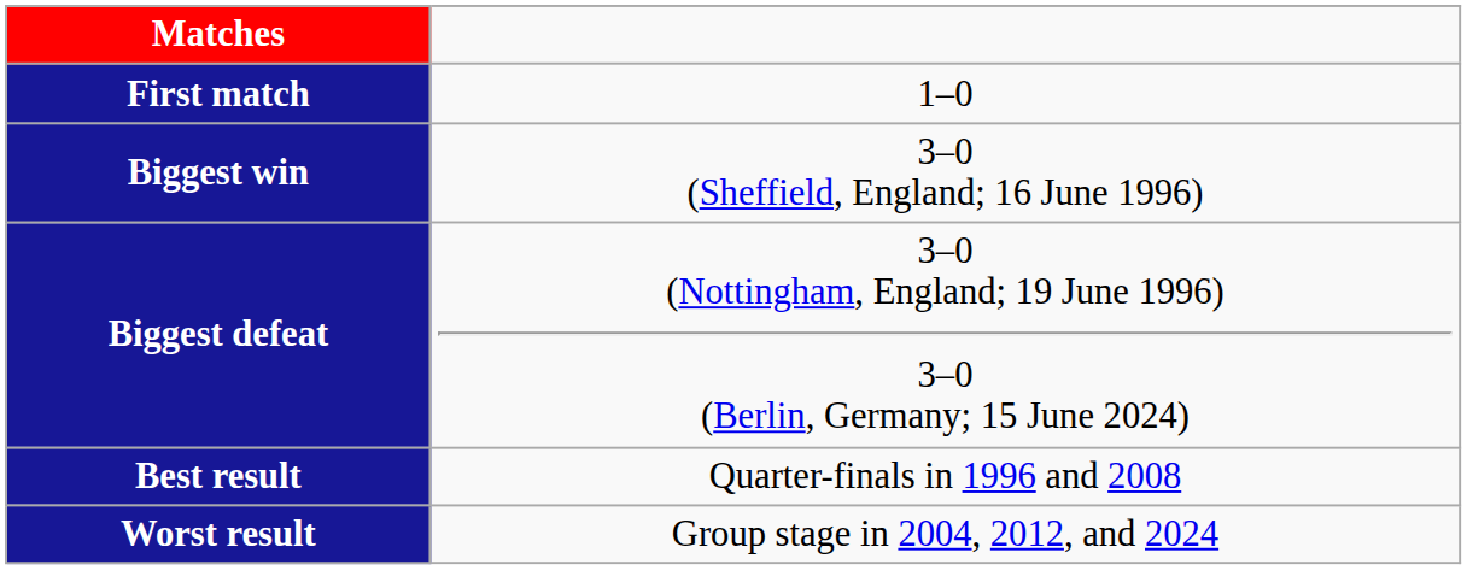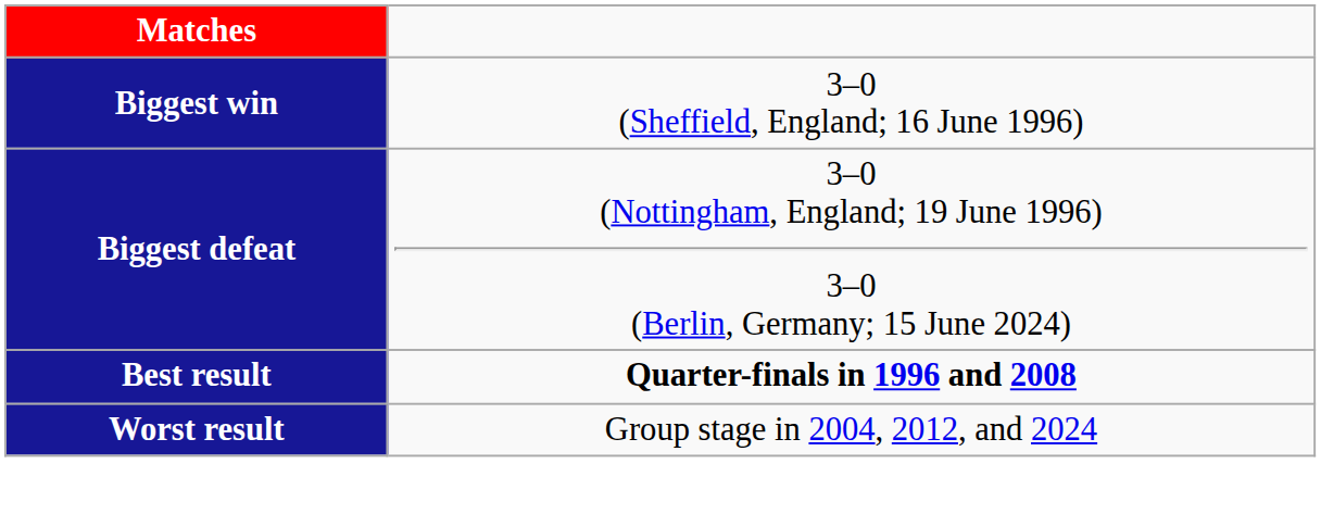- row: First match | 1–0
Best result | column 2: normal -> bold
